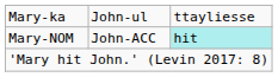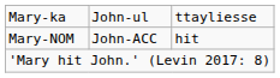Mary-NOM | column 3: paleturquoise background -> no background
